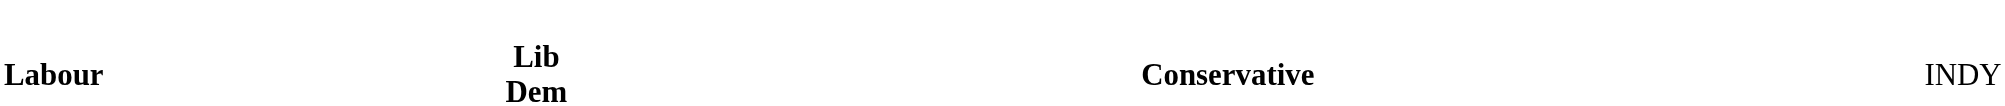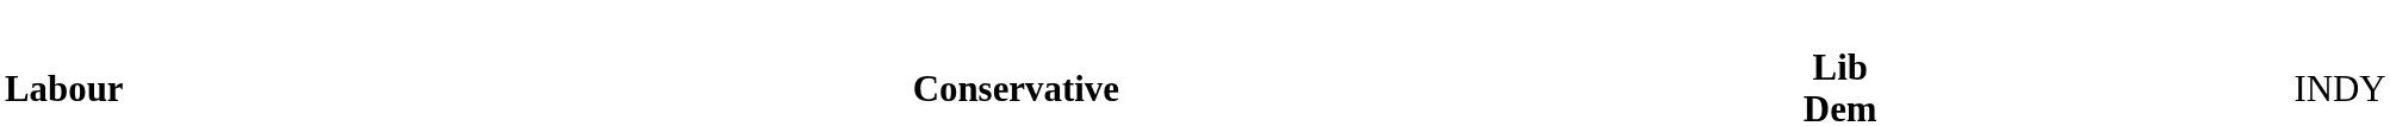columns swapped: 19 <-> 12
